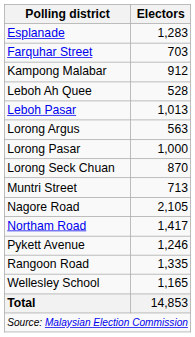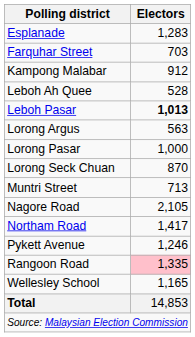Leboh Pasar | Electors: normal -> bold
Rangoon Road | Electors: no background -> pink background
